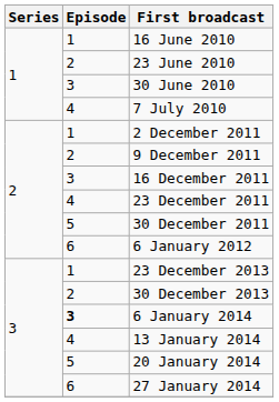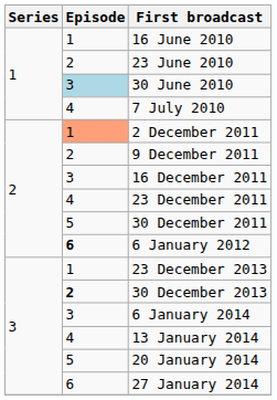30 June 2010 | Episode: no background -> lightblue background
2 December 2011 | Episode: no background -> lightsalmon background
6 January 2012 | Episode: normal -> bold
30 December 2013 | Episode: normal -> bold
6 January 2014 | Episode: bold -> normal
